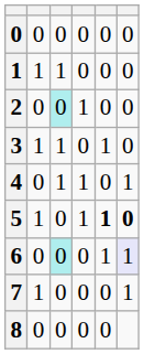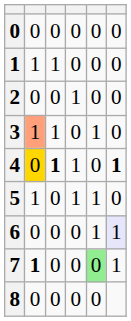2 | column 3: paleturquoise background -> no background
3 | column 2: no background -> lightsalmon background
4 | column 2: no background -> gold background
4 | column 3: normal -> bold
4 | column 6: normal -> bold
5 | column 5: bold -> normal
5 | column 6: bold -> normal
6 | column 3: paleturquoise background -> no background
7 | column 2: normal -> bold
7 | column 5: no background -> lightgreen background
